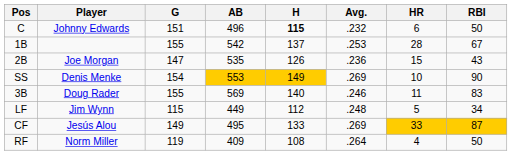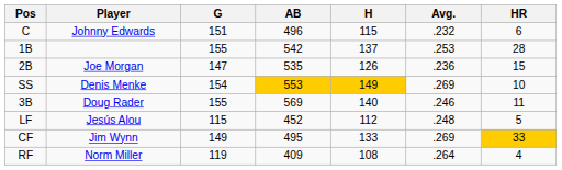- column: RBI | 50 | 67 | 43 | 90 | 83 | 34 | 87 | 50
C | H: bold -> normal
LF | Player: Jim Wynn -> Jesús Alou
LF | AB: 449 -> 452
CF | Player: Jesús Alou -> Jim Wynn
